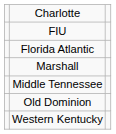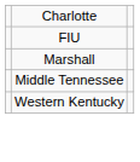- row: Florida Atlantic
- row: Old Dominion
